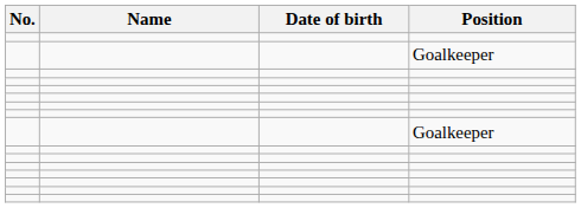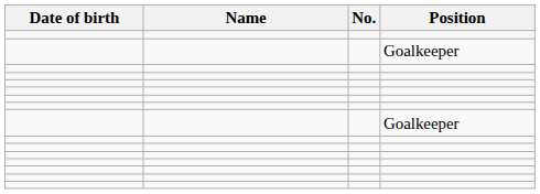columns swapped: No. <-> Date of birth
